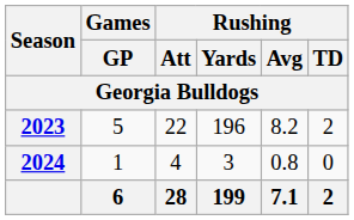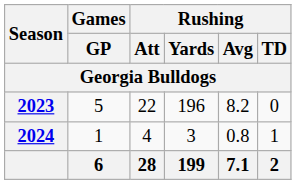2023 | Rushing / TD: 2 -> 0
2024 | Rushing / TD: 0 -> 1
